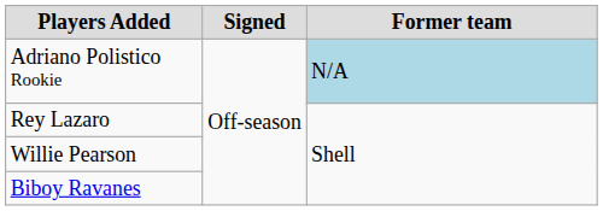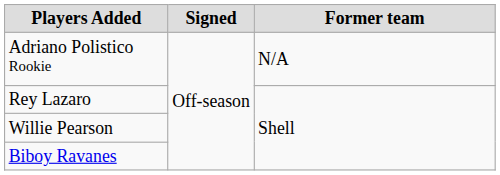Adriano Polistico Rookie | Former team: lightblue background -> no background
